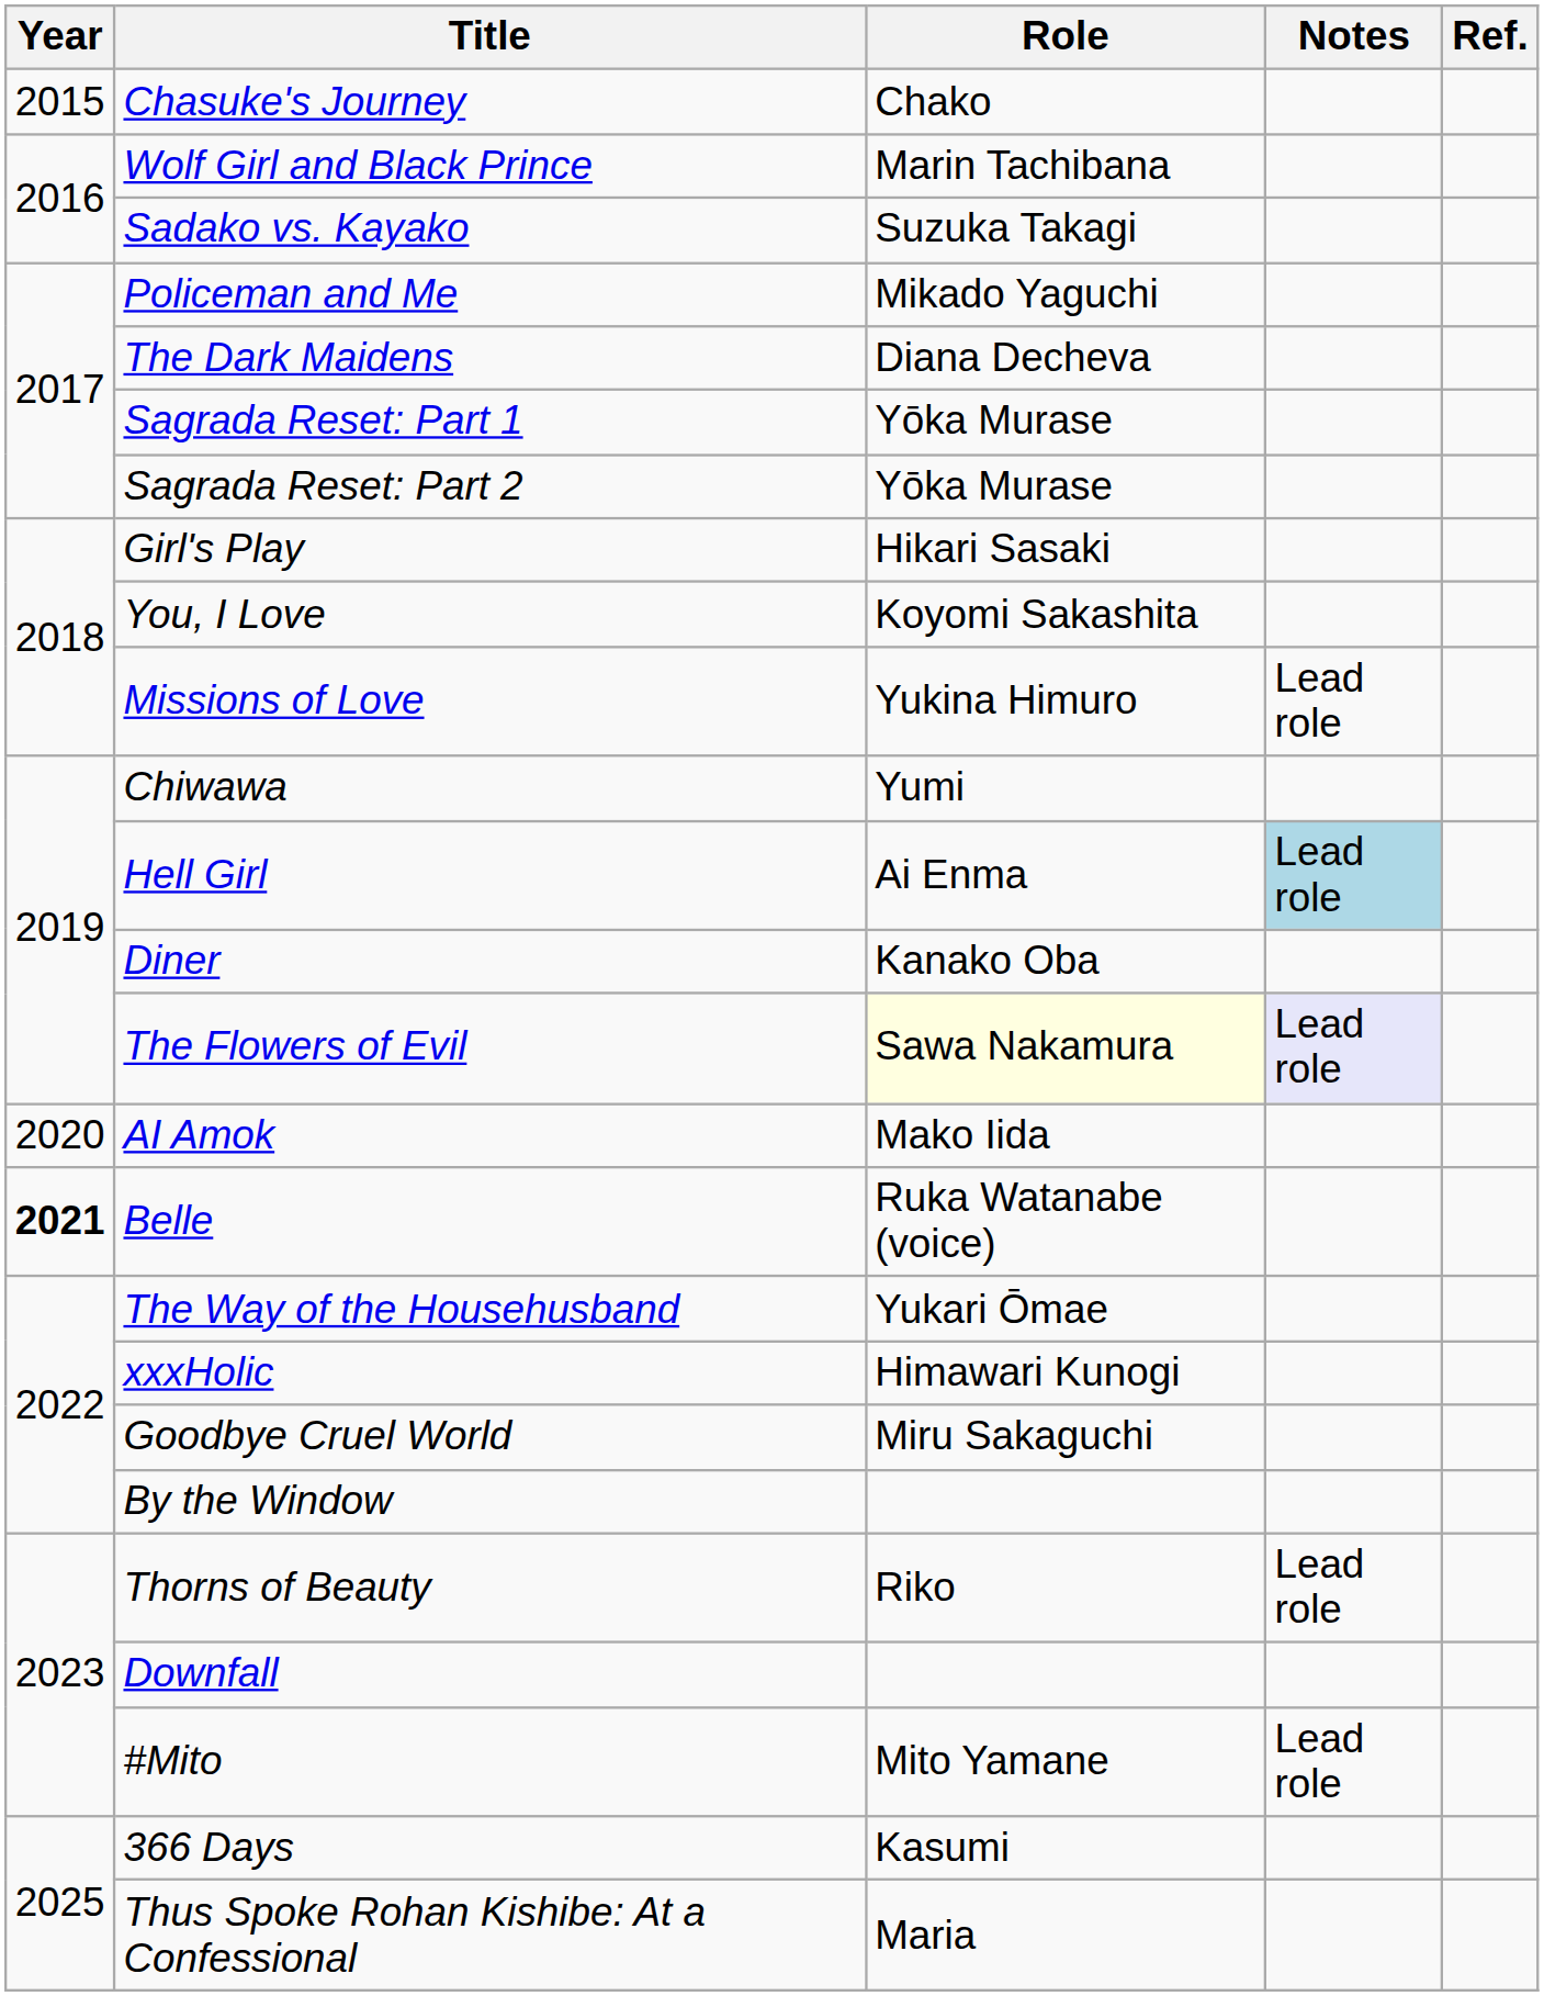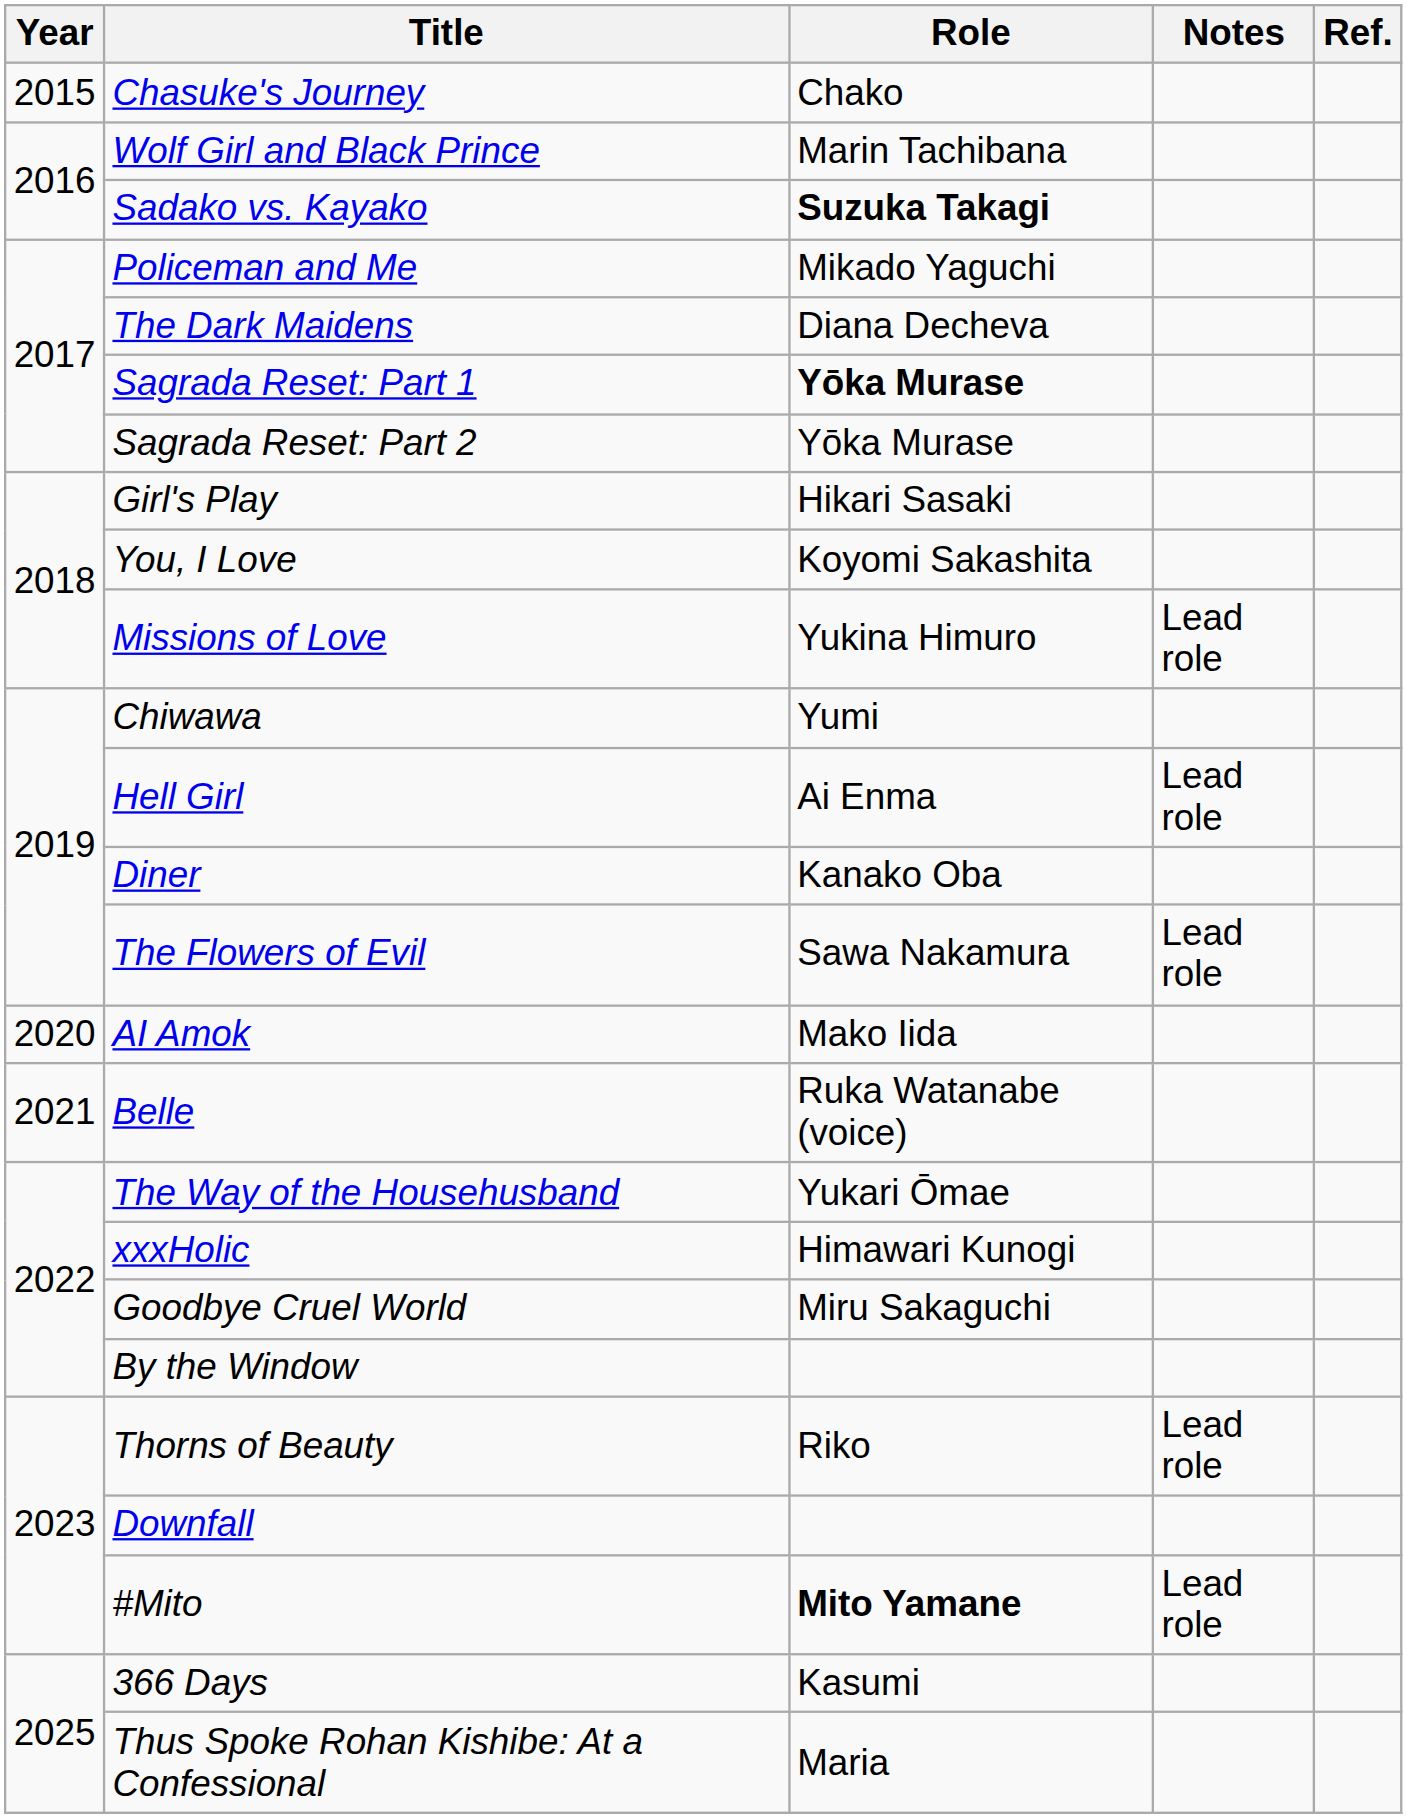Sadako vs. Kayako | Role: normal -> bold
Sagrada Reset: Part 1 | Role: normal -> bold
Hell Girl | Notes: lightblue background -> no background
The Flowers of Evil | Role: lightyellow background -> no background
The Flowers of Evil | Notes: lavender background -> no background
Belle | Year: bold -> normal
#Mito | Role: normal -> bold
